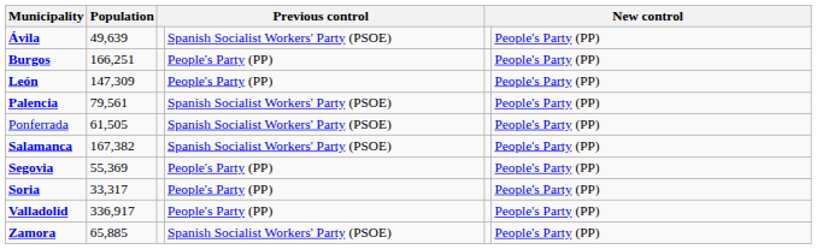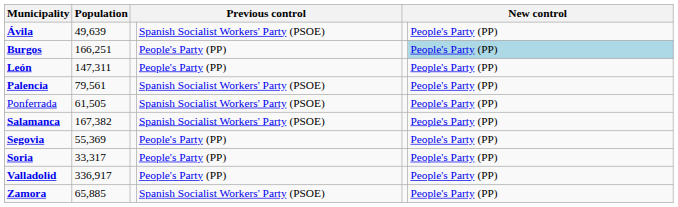Burgos | column 6: no background -> lightblue background
León | Population: 147,309 -> 147,311
